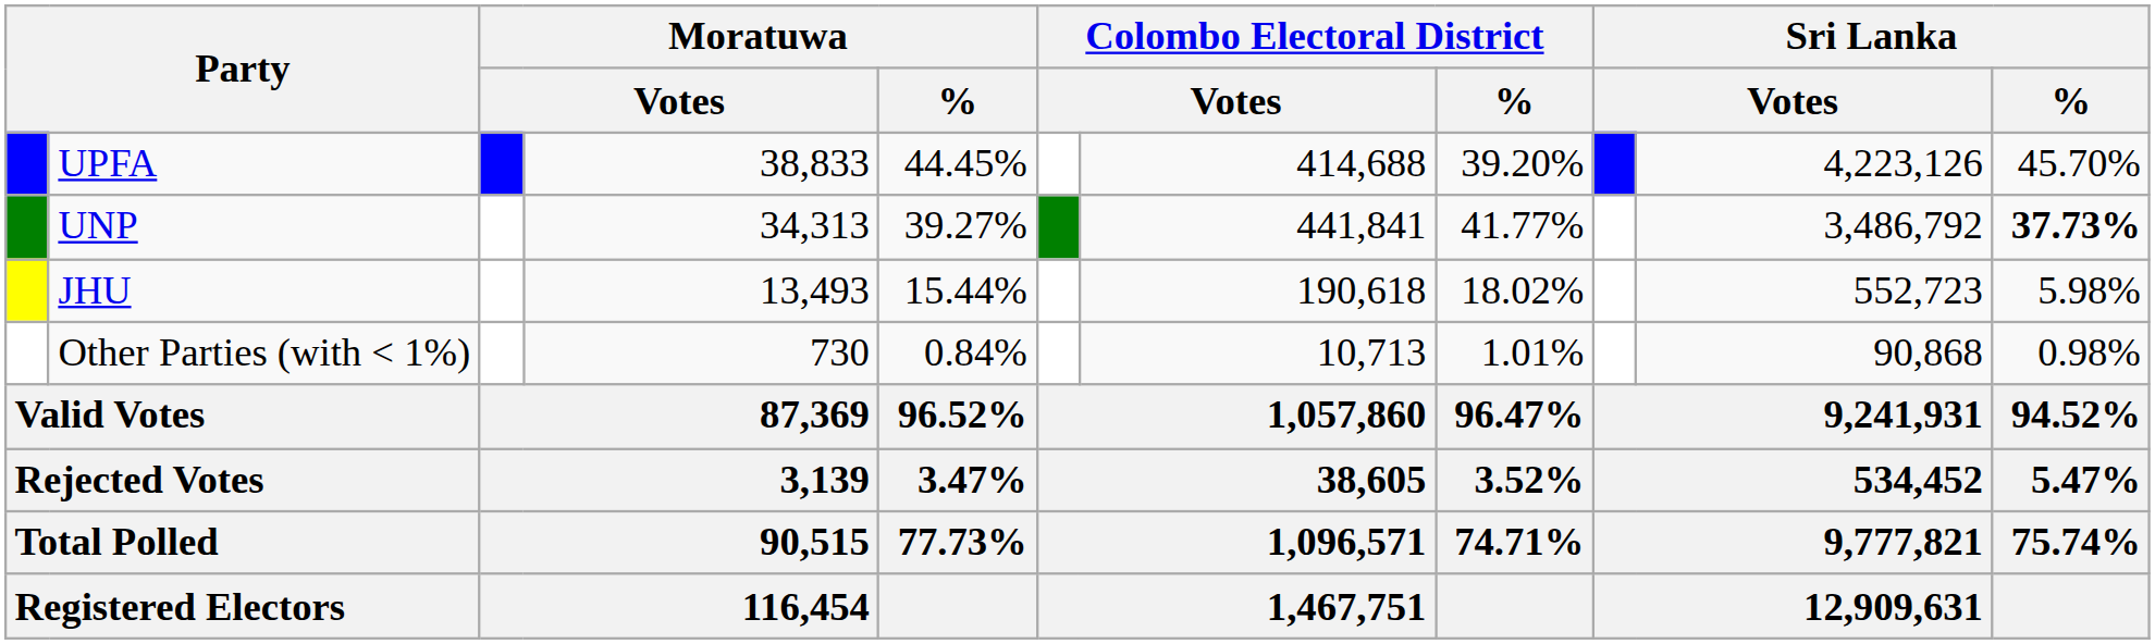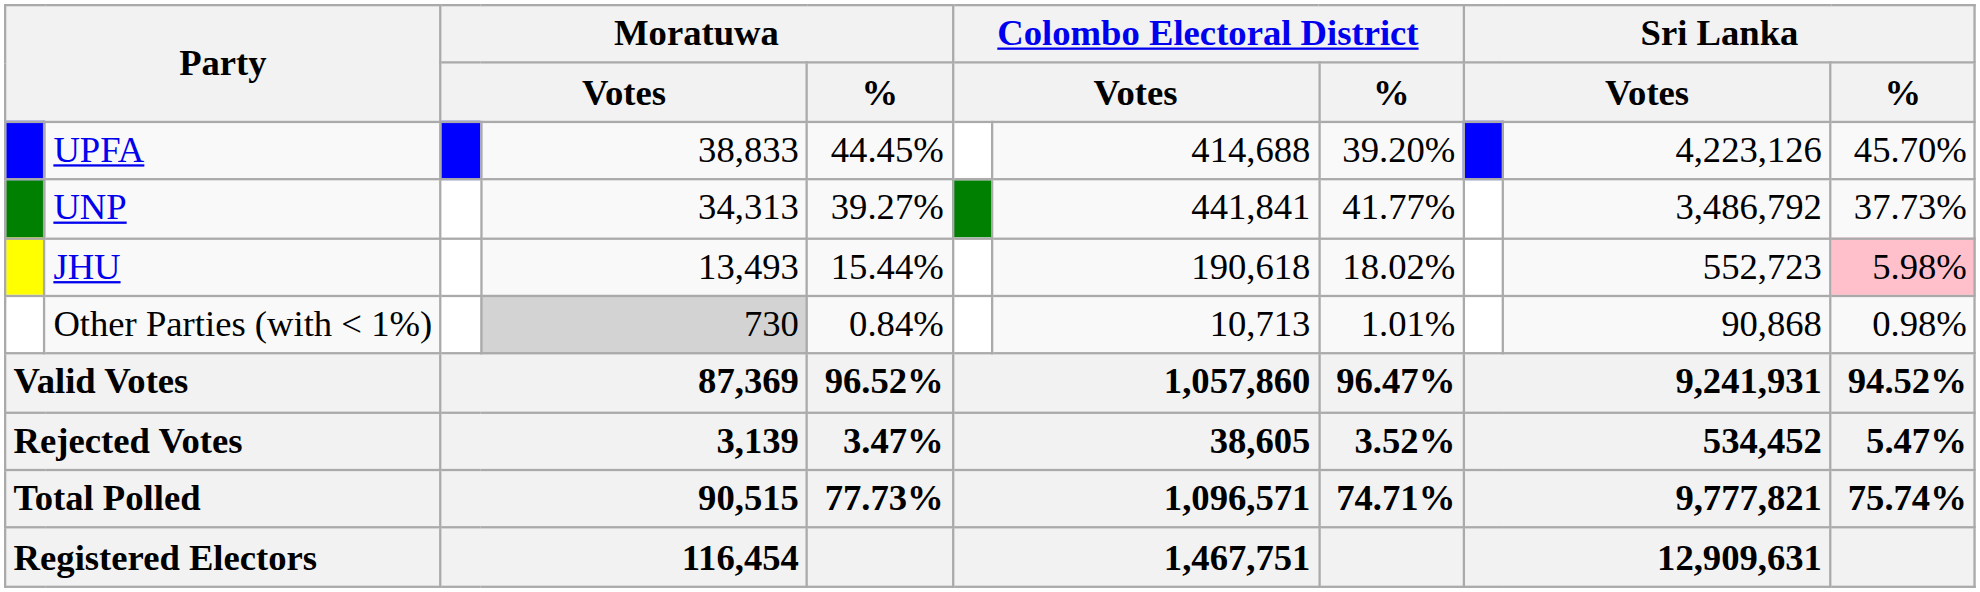UNP | Sri Lanka / %: bold -> normal
JHU | Sri Lanka / %: no background -> pink background
Other Parties (with < 1%) | column 4: no background -> lightgrey background
